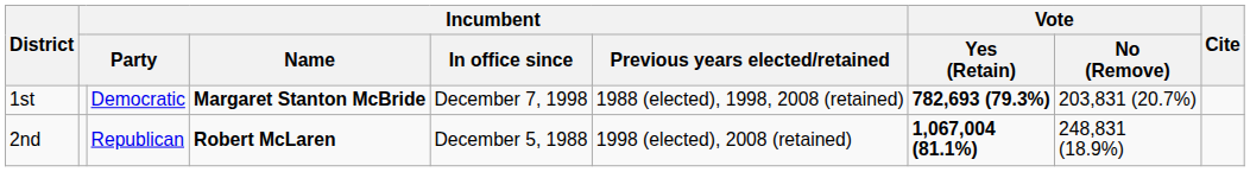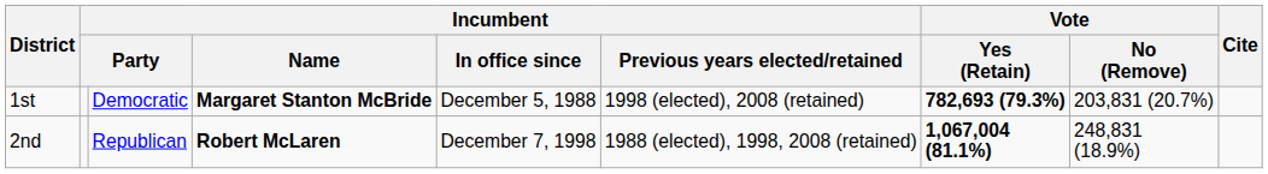1st | Incumbent / In office since: December 7, 1998 -> December 5, 1988
1st | Incumbent / Previous years elected/retained: 1988 (elected), 1998, 2008 (retained) -> 1998 (elected), 2008 (retained)
2nd | Incumbent / In office since: December 5, 1988 -> December 7, 1998
2nd | Incumbent / Previous years elected/retained: 1998 (elected), 2008 (retained) -> 1988 (elected), 1998, 2008 (retained)
